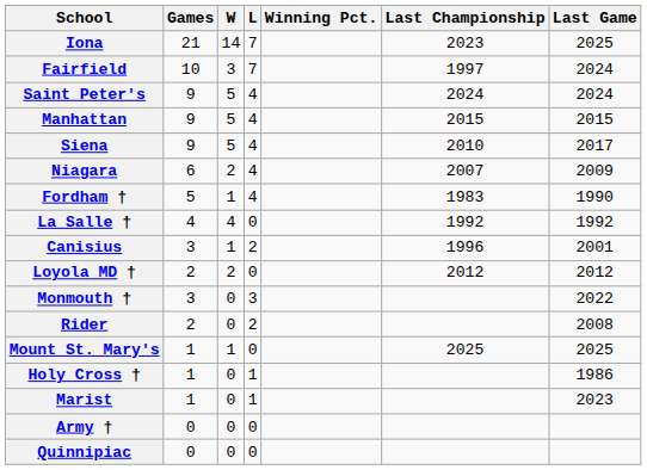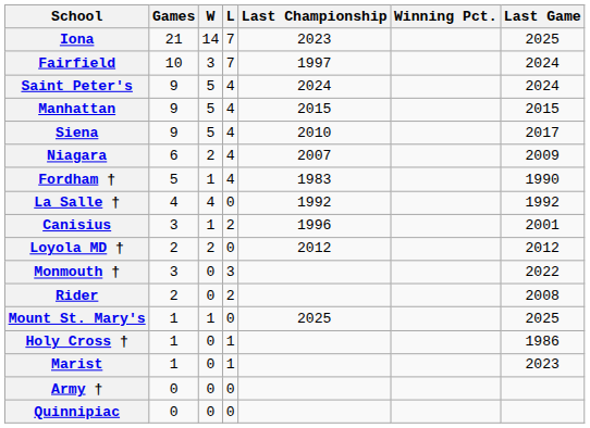columns swapped: Winning Pct. <-> Last Championship
